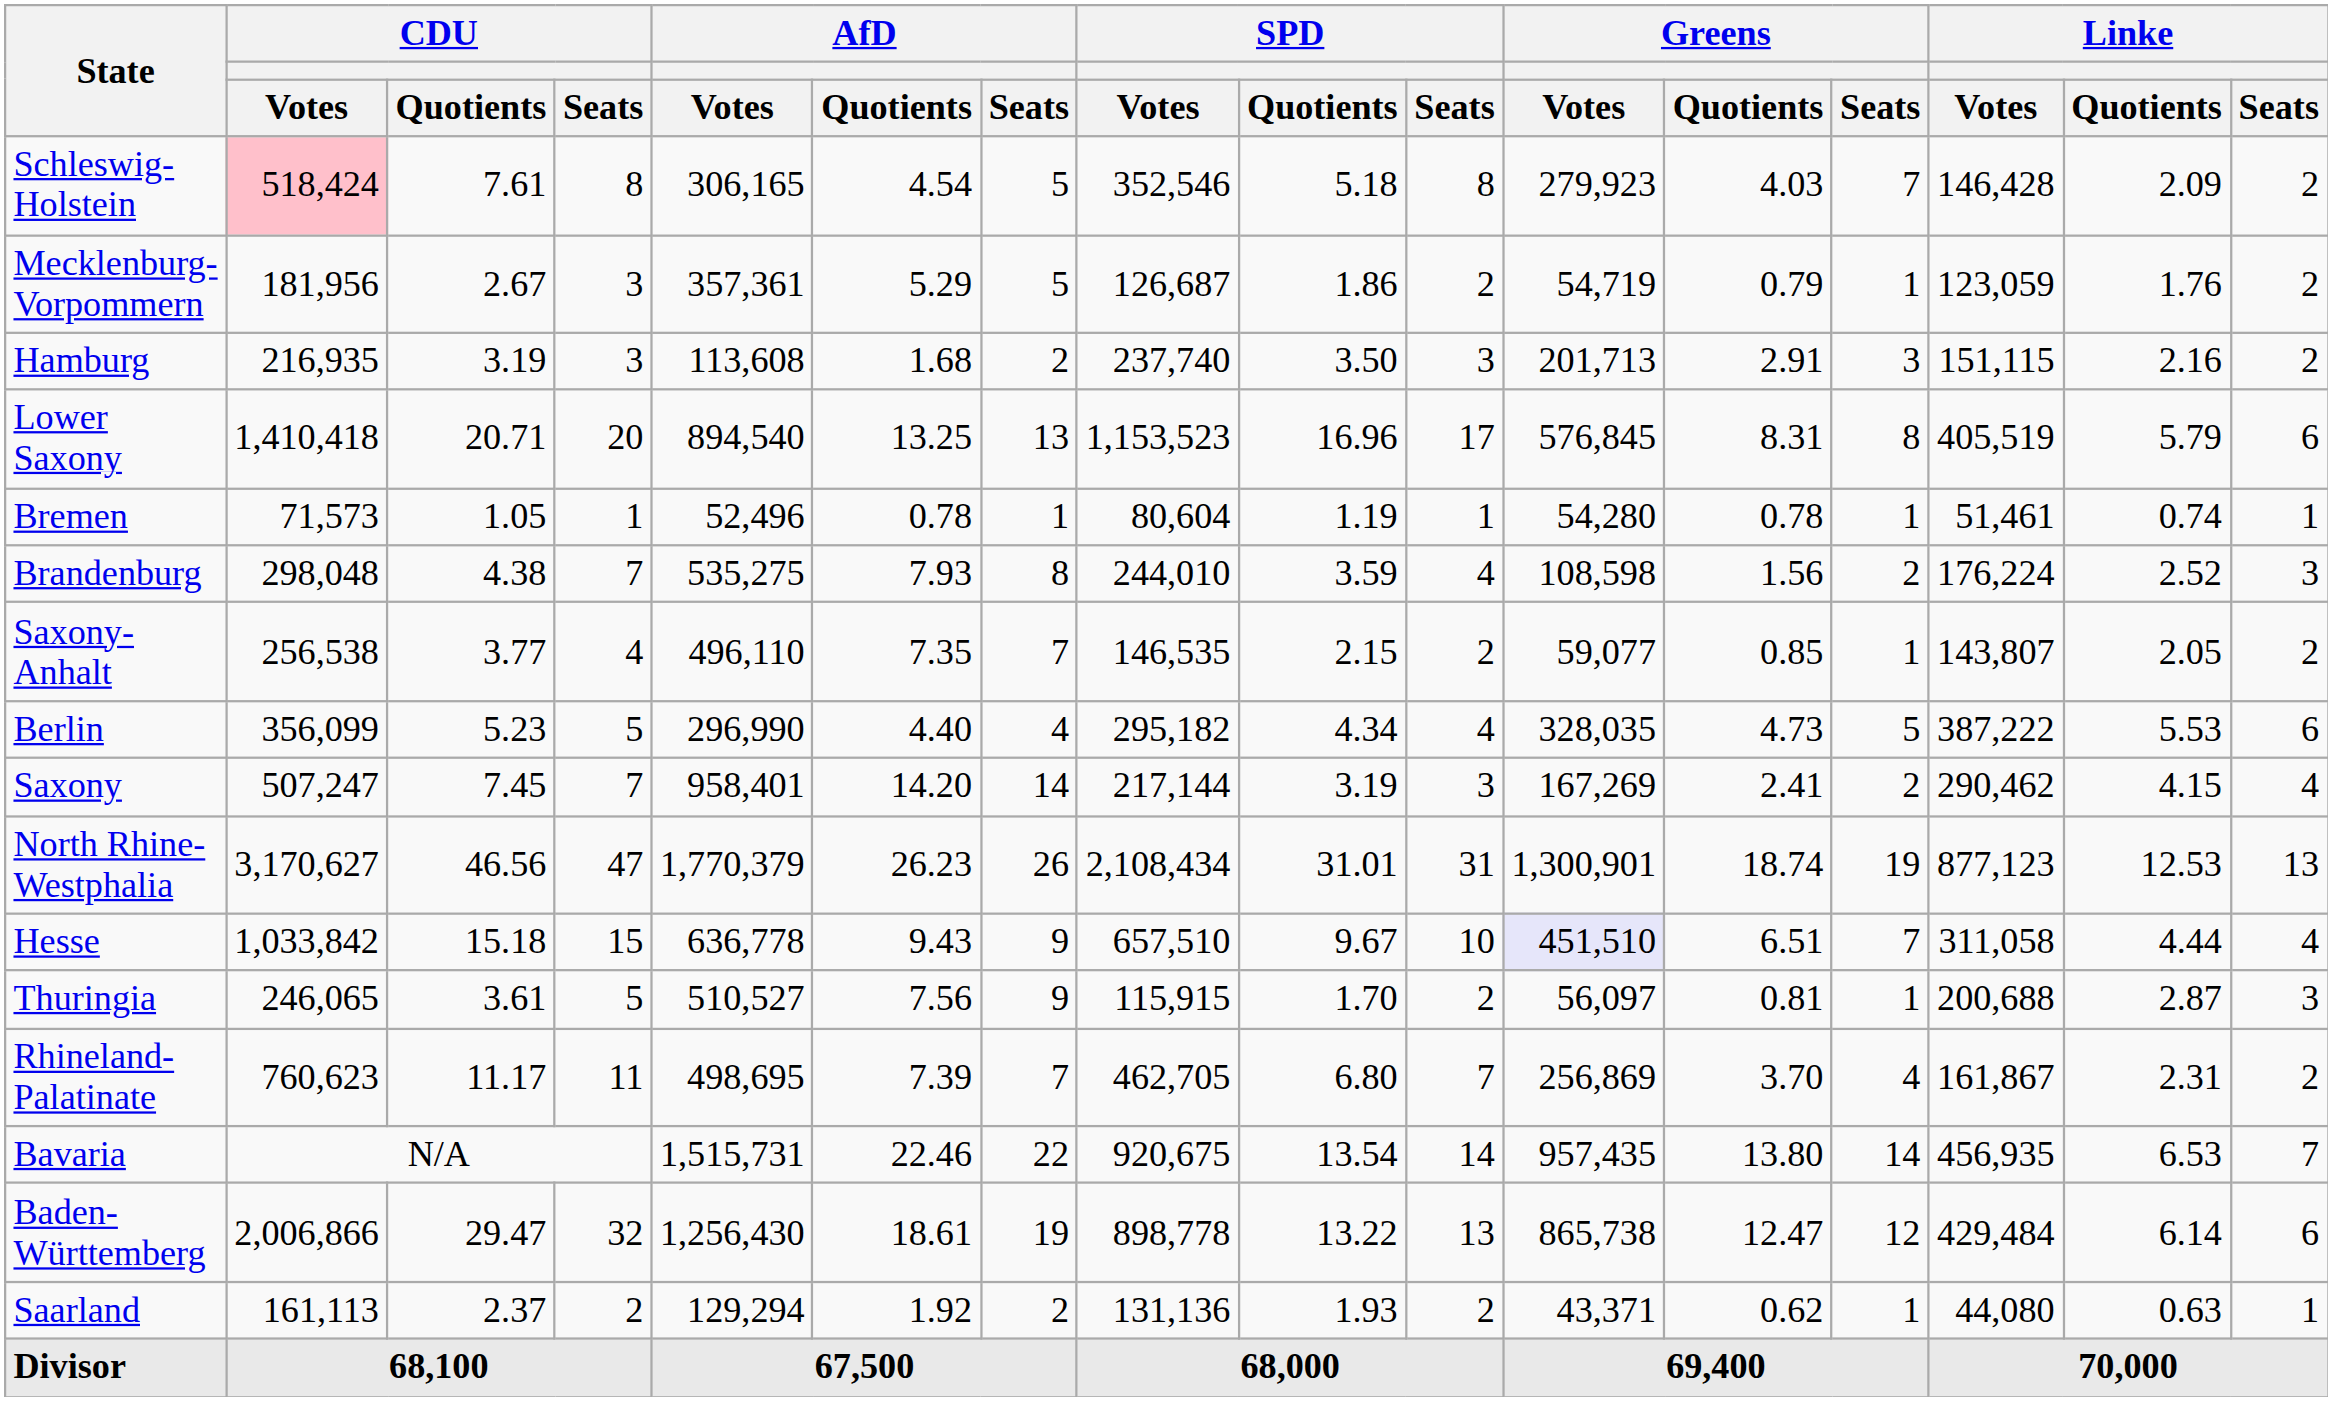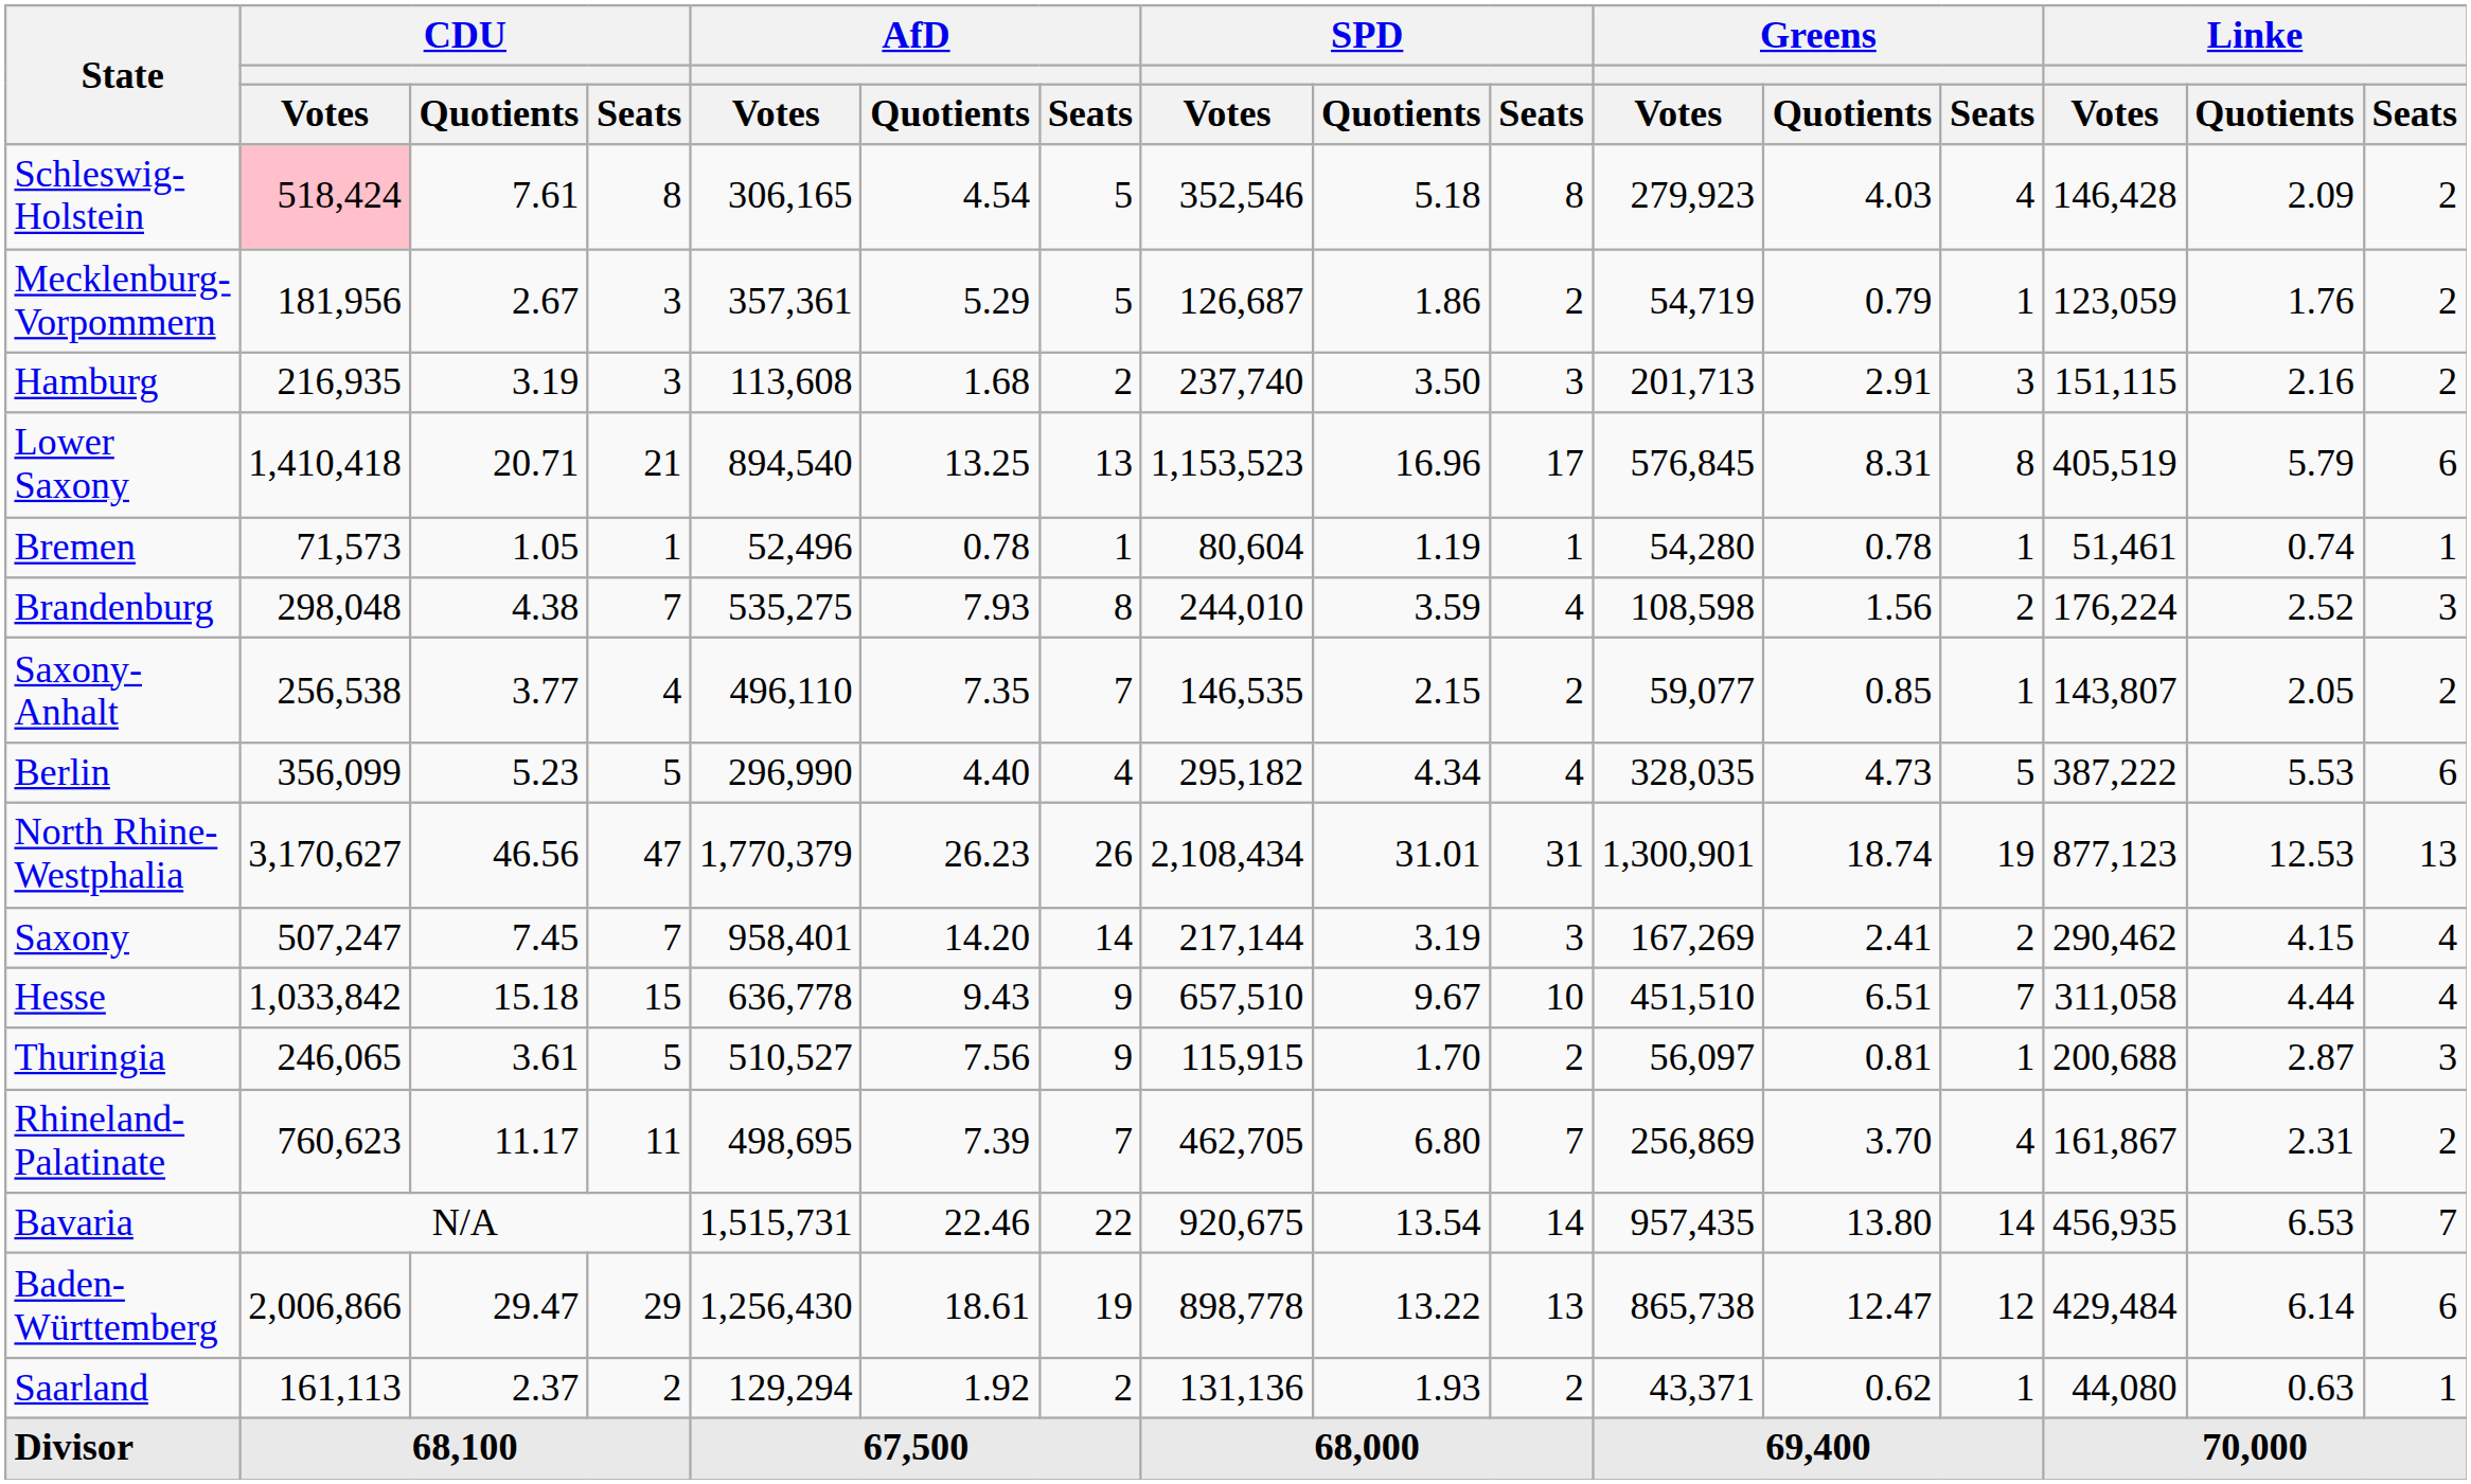Schleswig-Holstein | Greens / Seats: 7 -> 4
Lower Saxony | CDU / Seats: 20 -> 21
rows swapped: North Rhine-Westphalia <-> Saxony
Hesse | Greens / Votes: lavender background -> no background
Baden-Württemberg | CDU / Seats: 32 -> 29
